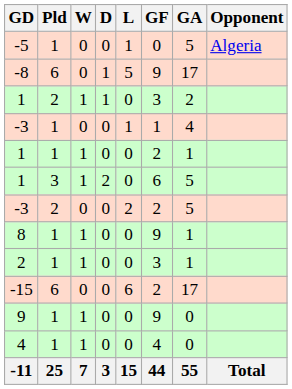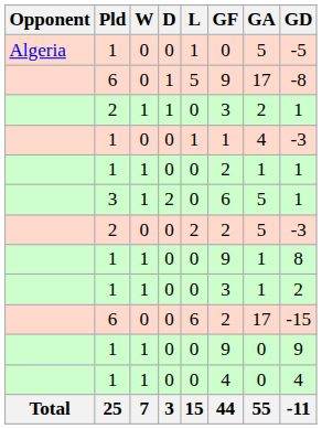columns swapped: Opponent <-> GD
